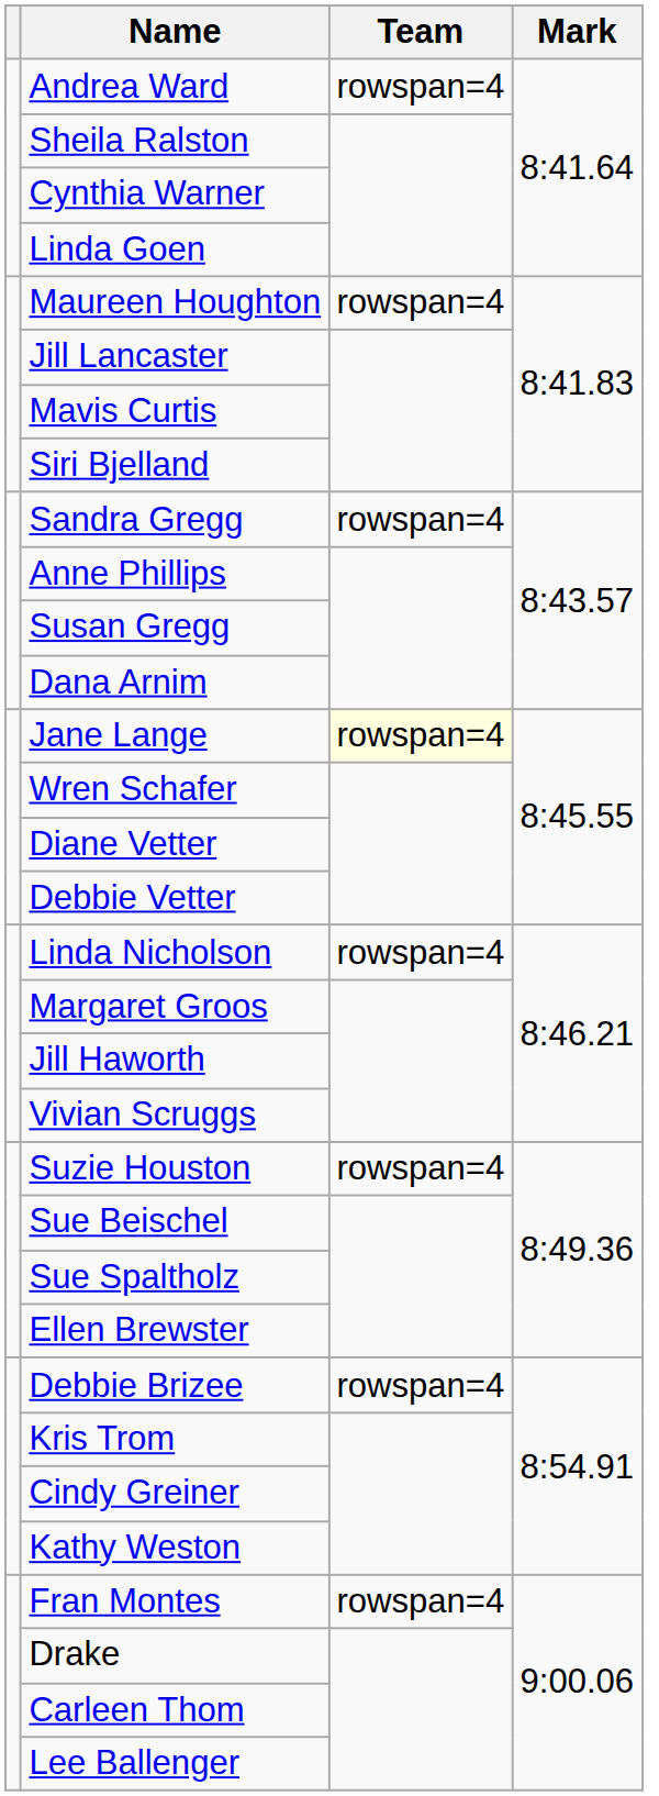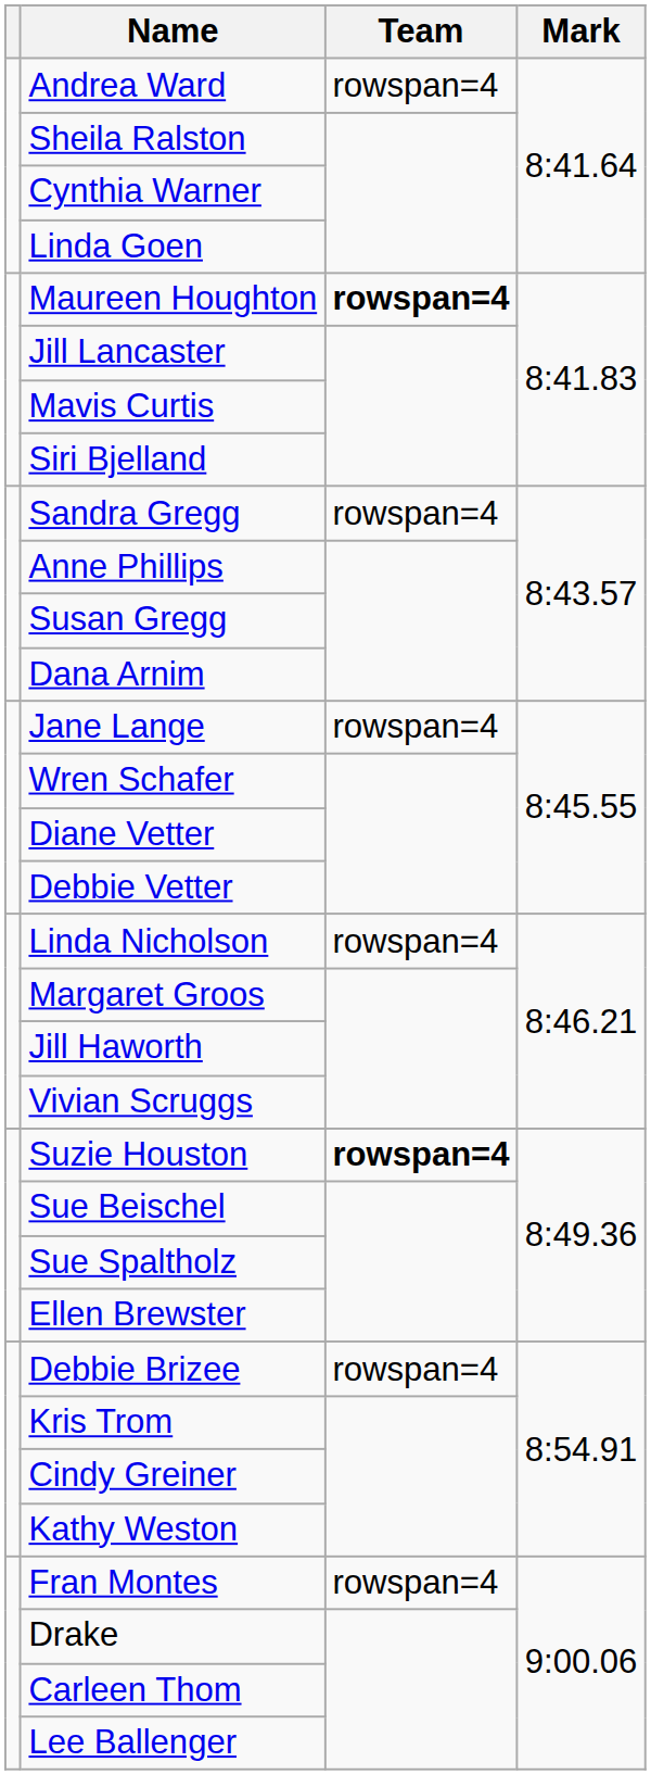Maureen Houghton | Team: normal -> bold
Jane Lange | Team: lightyellow background -> no background
Suzie Houston | Team: normal -> bold
